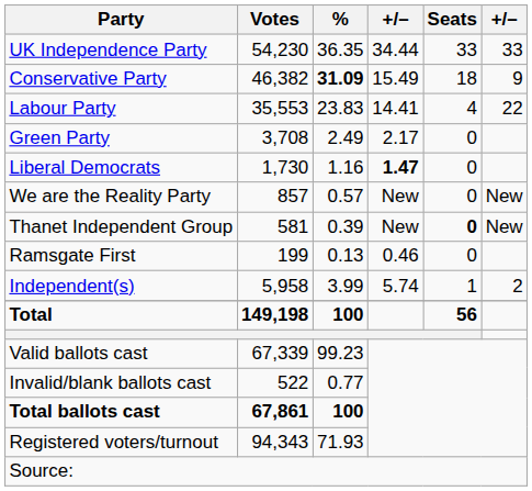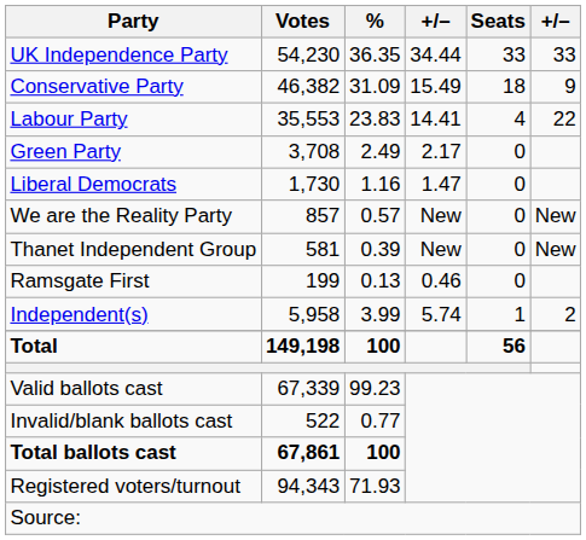Conservative Party | %: bold -> normal
Liberal Democrats | column 4: bold -> normal
Thanet Independent Group | Seats: bold -> normal
